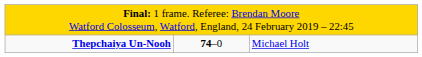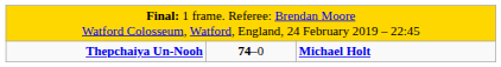Thepchaiya Un-Nooh | column 3: normal -> bold
